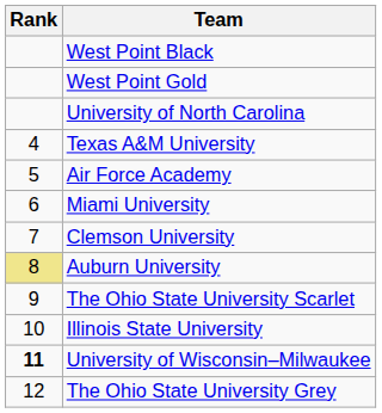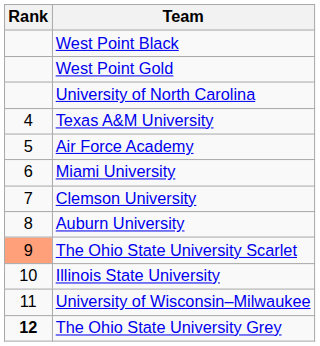Auburn University | Rank: khaki background -> no background
The Ohio State University Scarlet | Rank: no background -> lightsalmon background
University of Wisconsin–Milwaukee | Rank: bold -> normal
The Ohio State University Grey | Rank: normal -> bold
